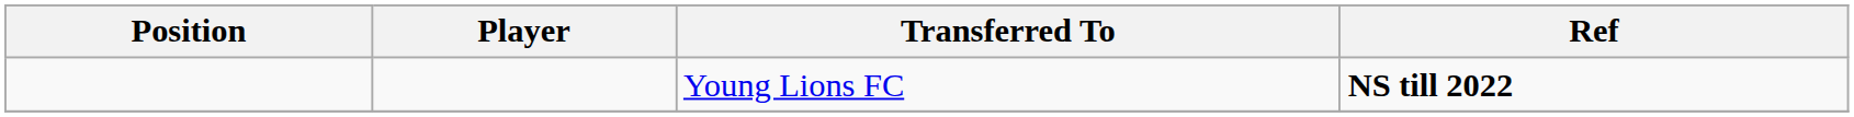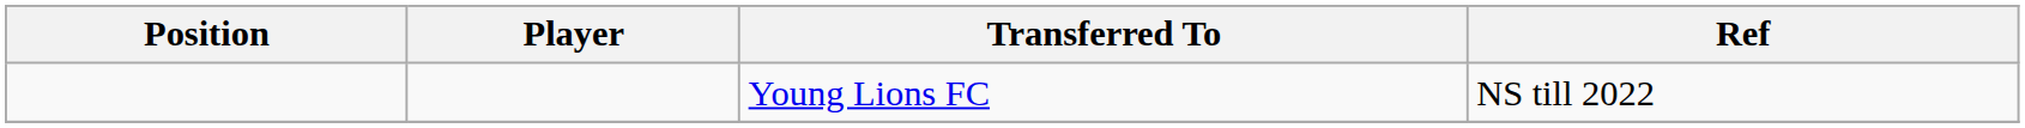Young Lions FC | Ref: bold -> normal
